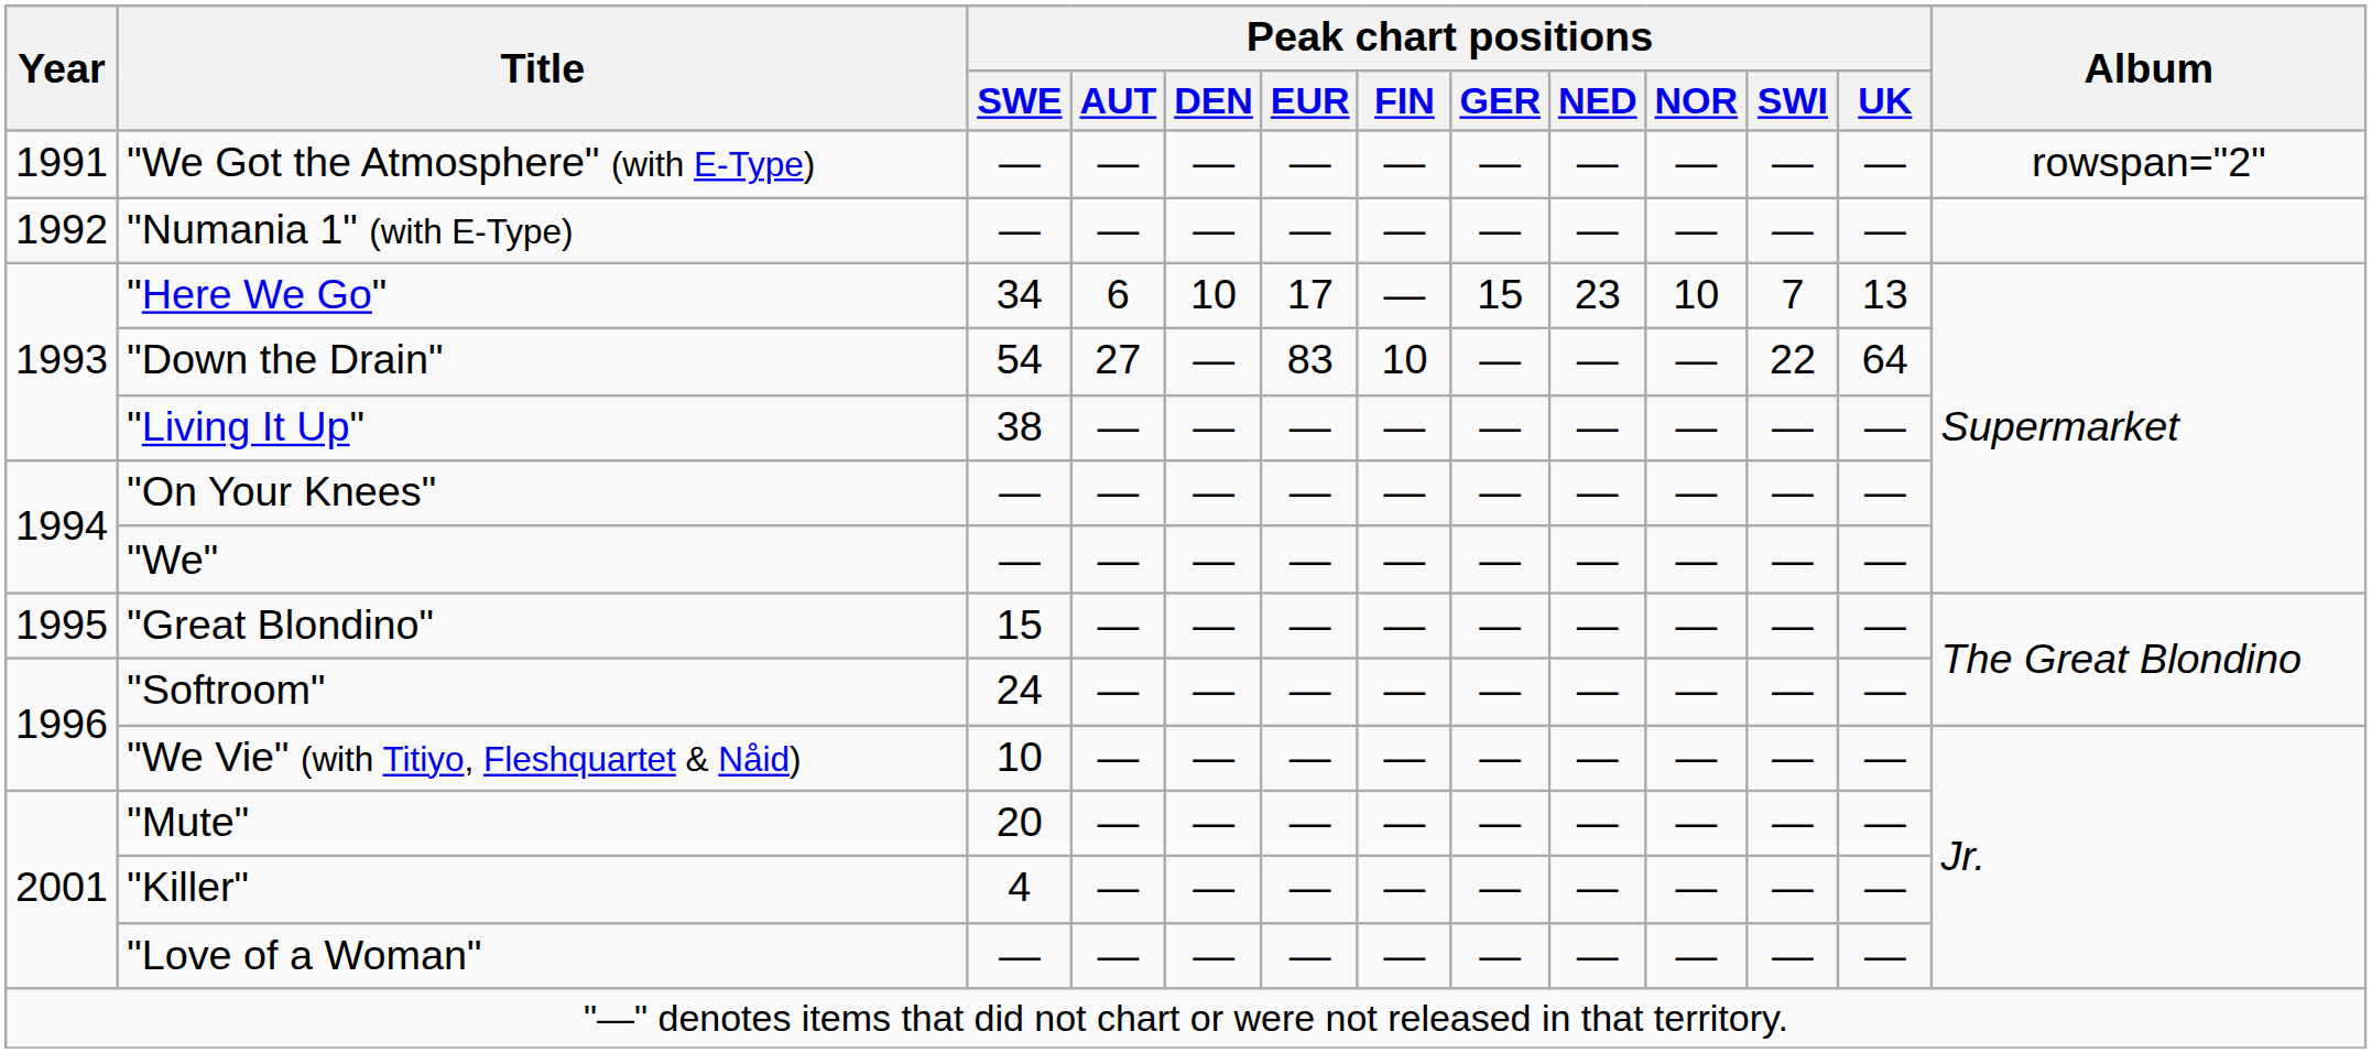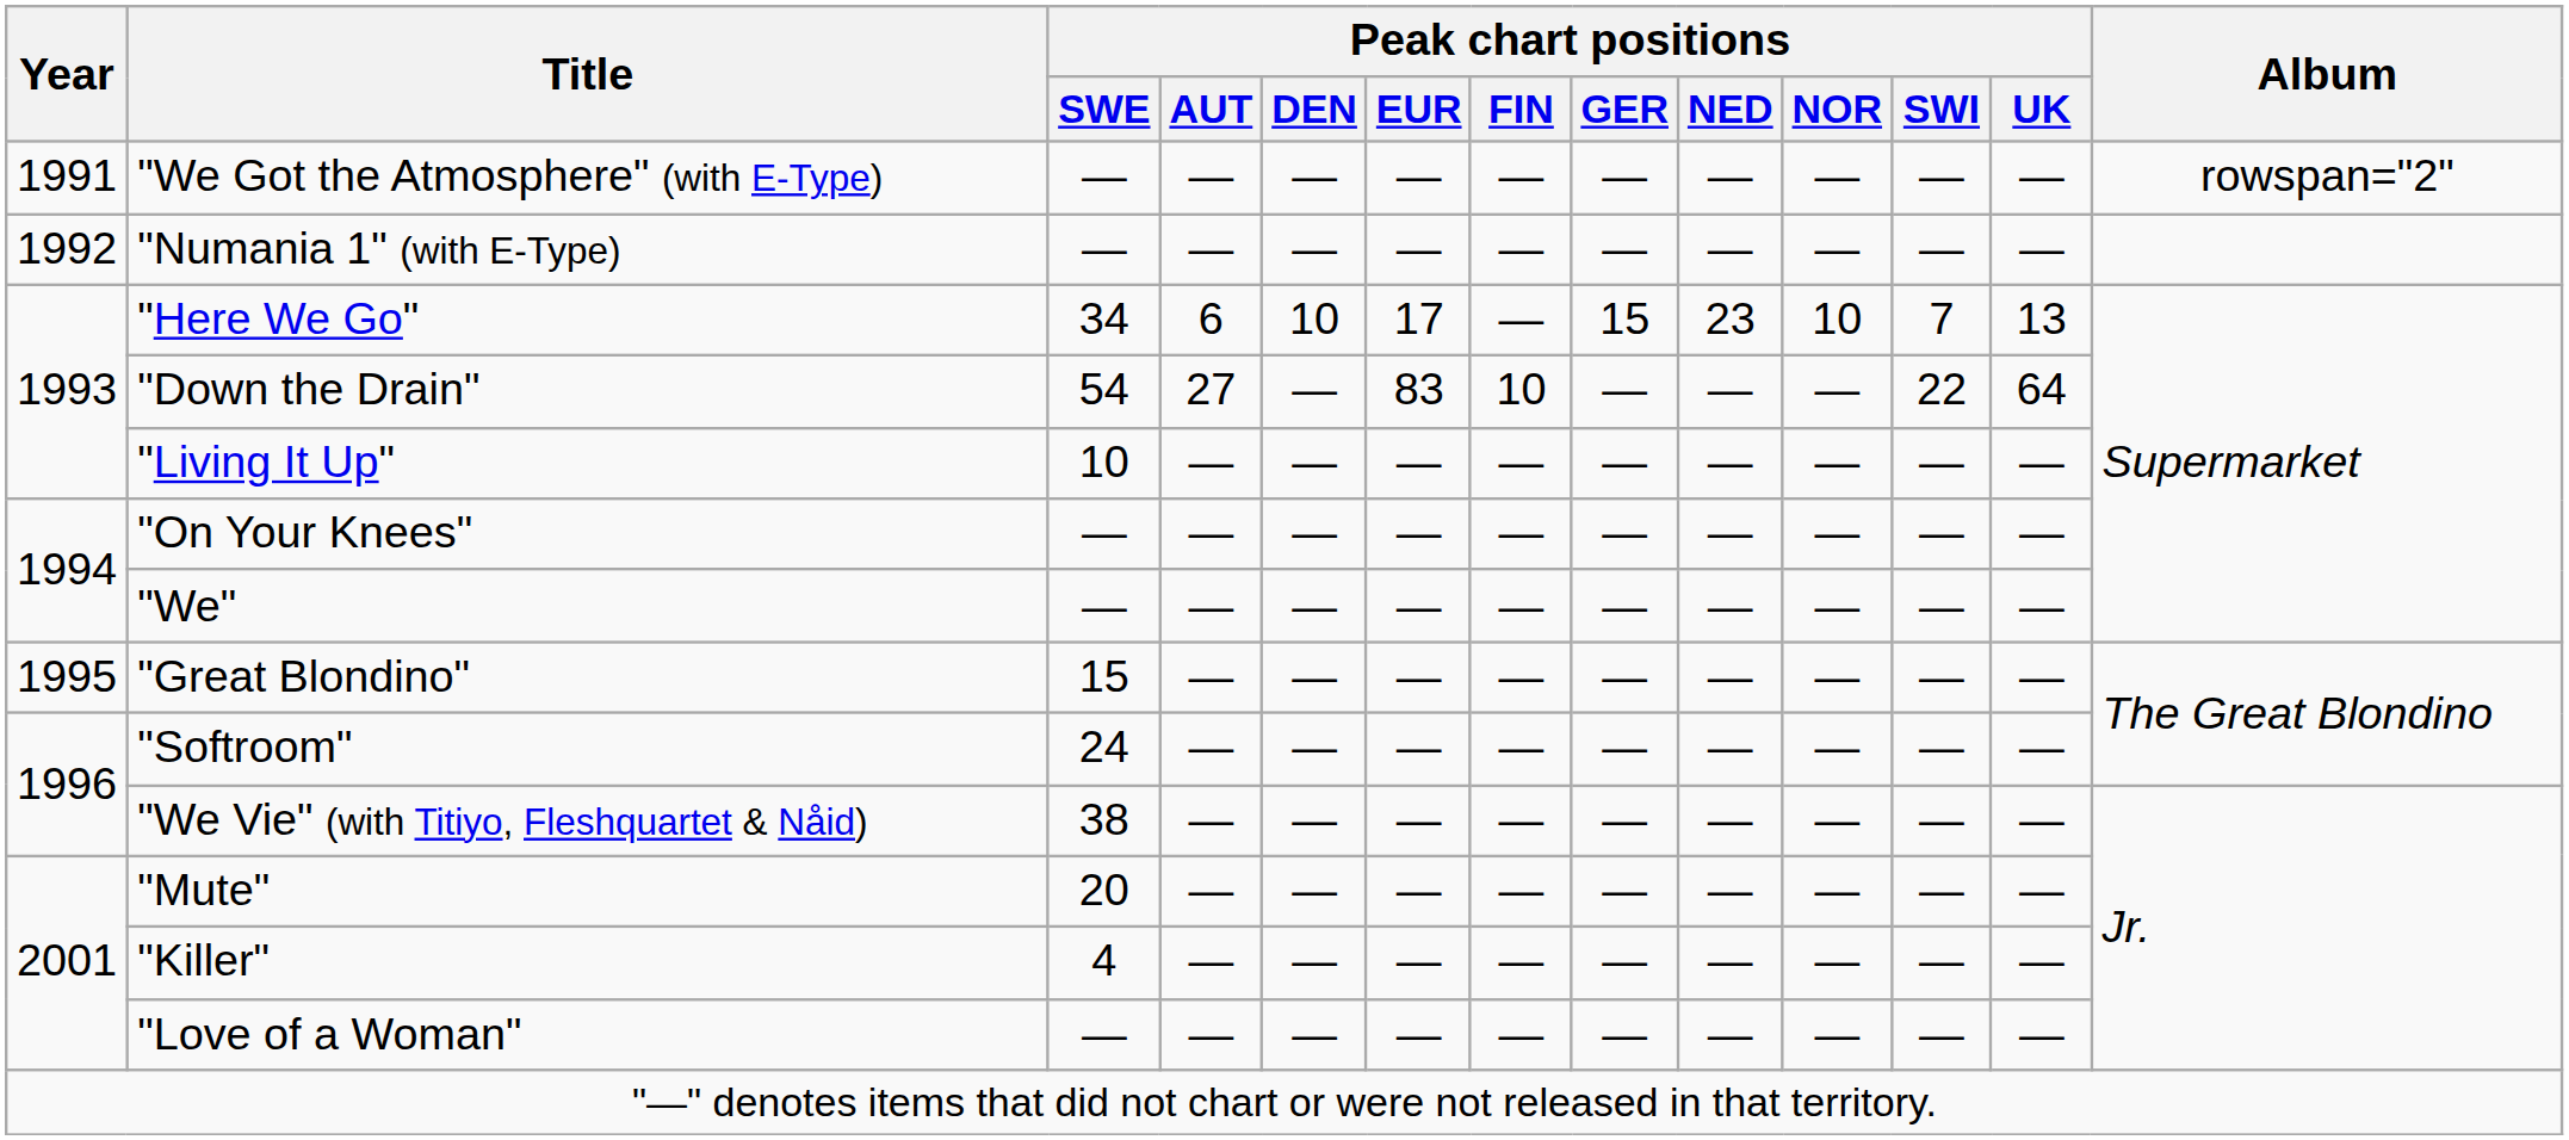"Living It Up" | Peak chart positions / SWE: 38 -> 10
"We Vie" (with Titiyo, Fleshquartet & Nåid) | Peak chart positions / SWE: 10 -> 38
